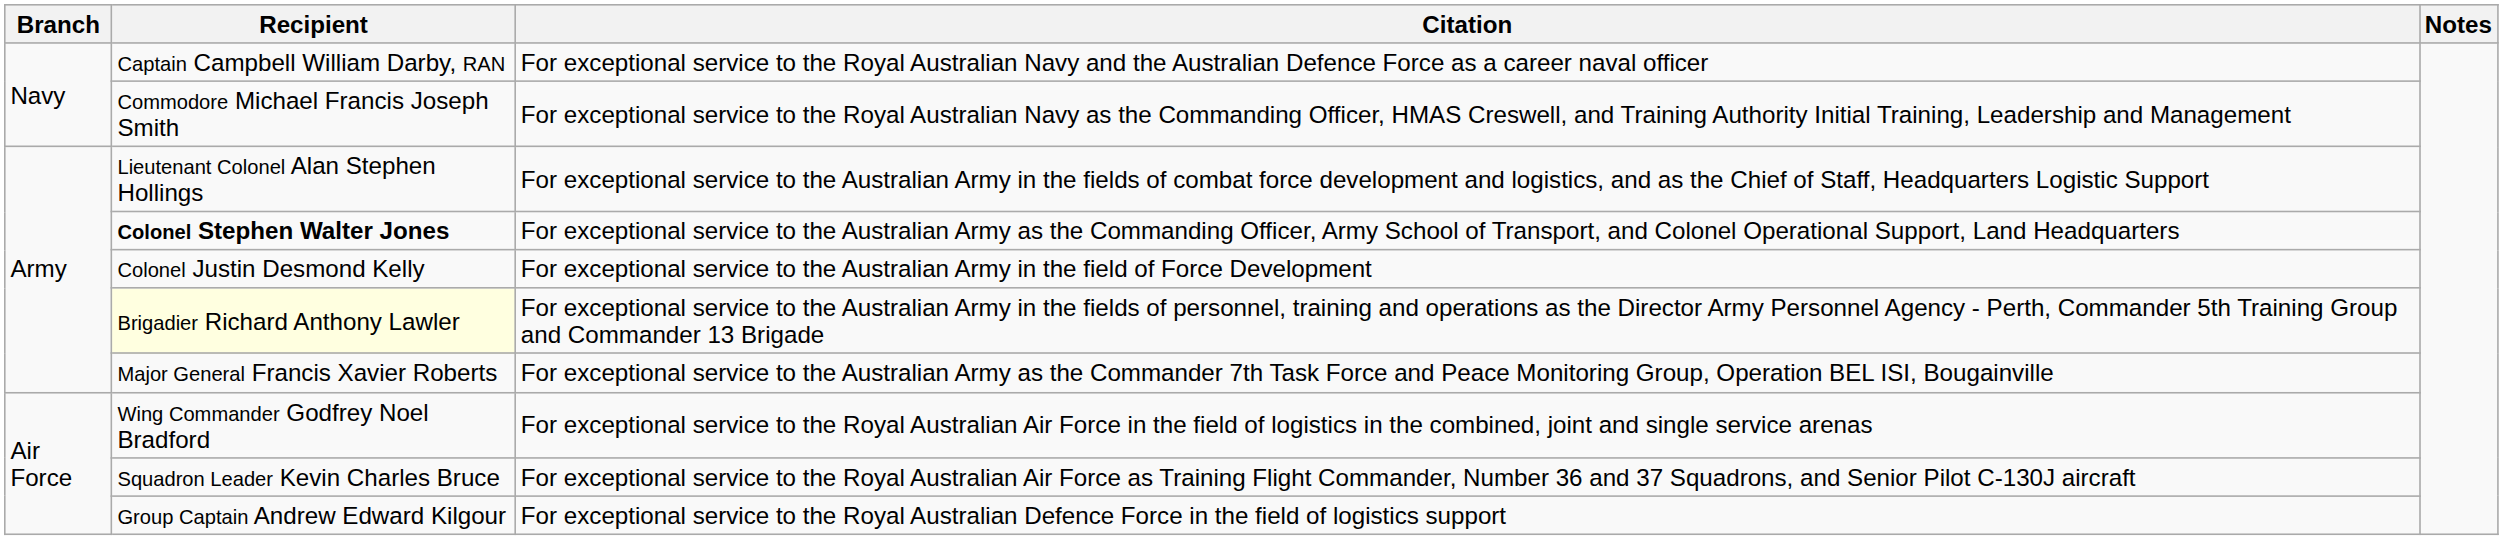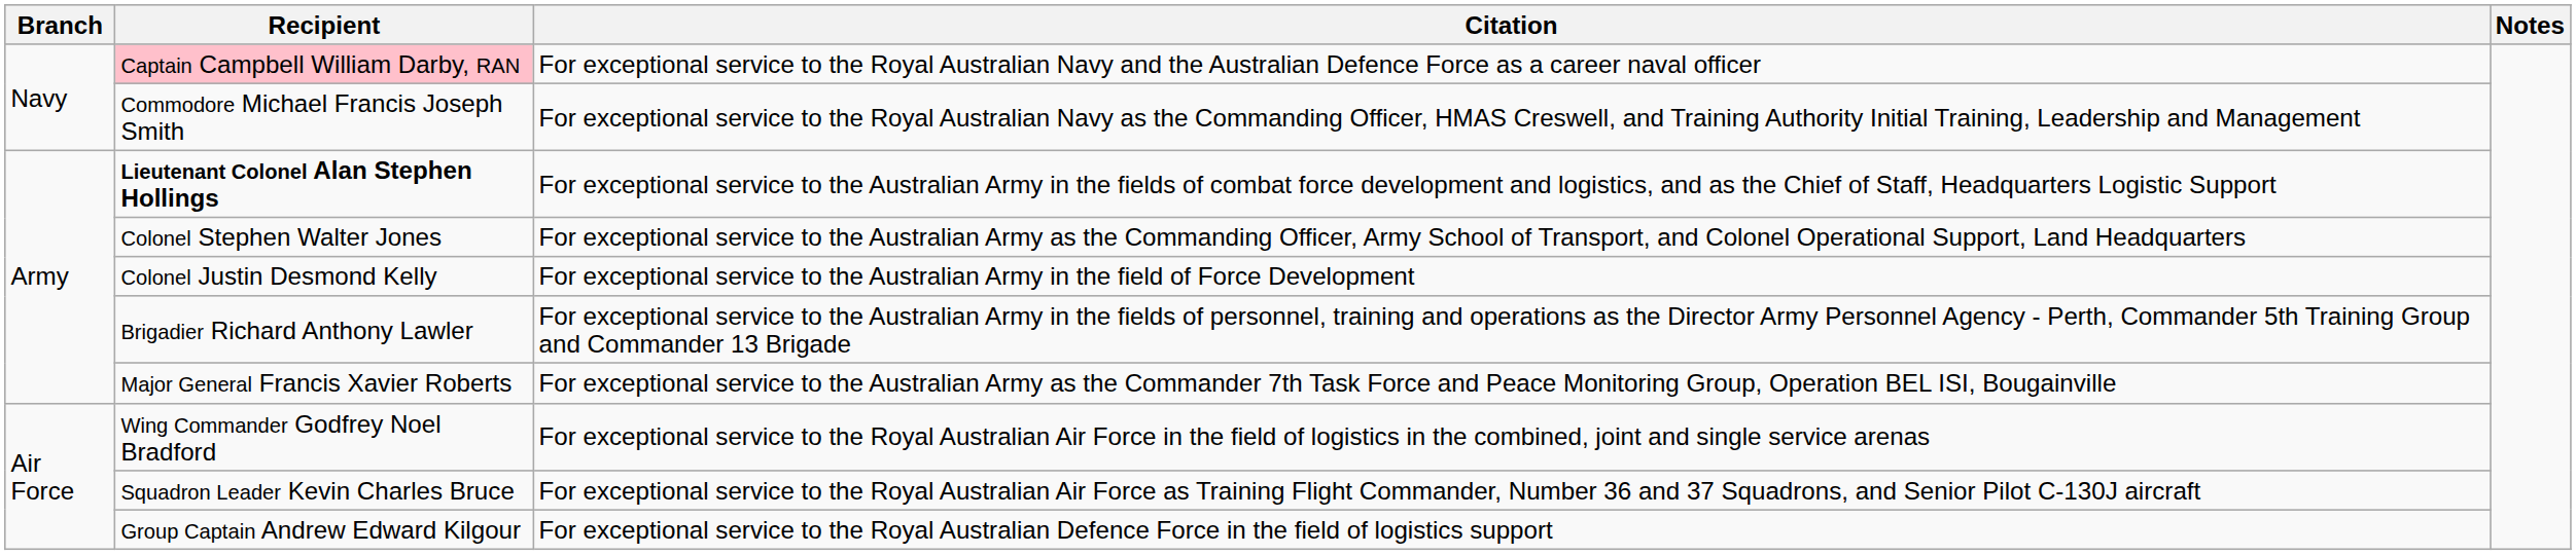Captain Campbell William Darby, RAN | Recipient: no background -> pink background
Lieutenant Colonel Alan Stephen Hollings | Recipient: normal -> bold
Colonel Stephen Walter Jones | Recipient: bold -> normal
Brigadier Richard Anthony Lawler | Recipient: lightyellow background -> no background
